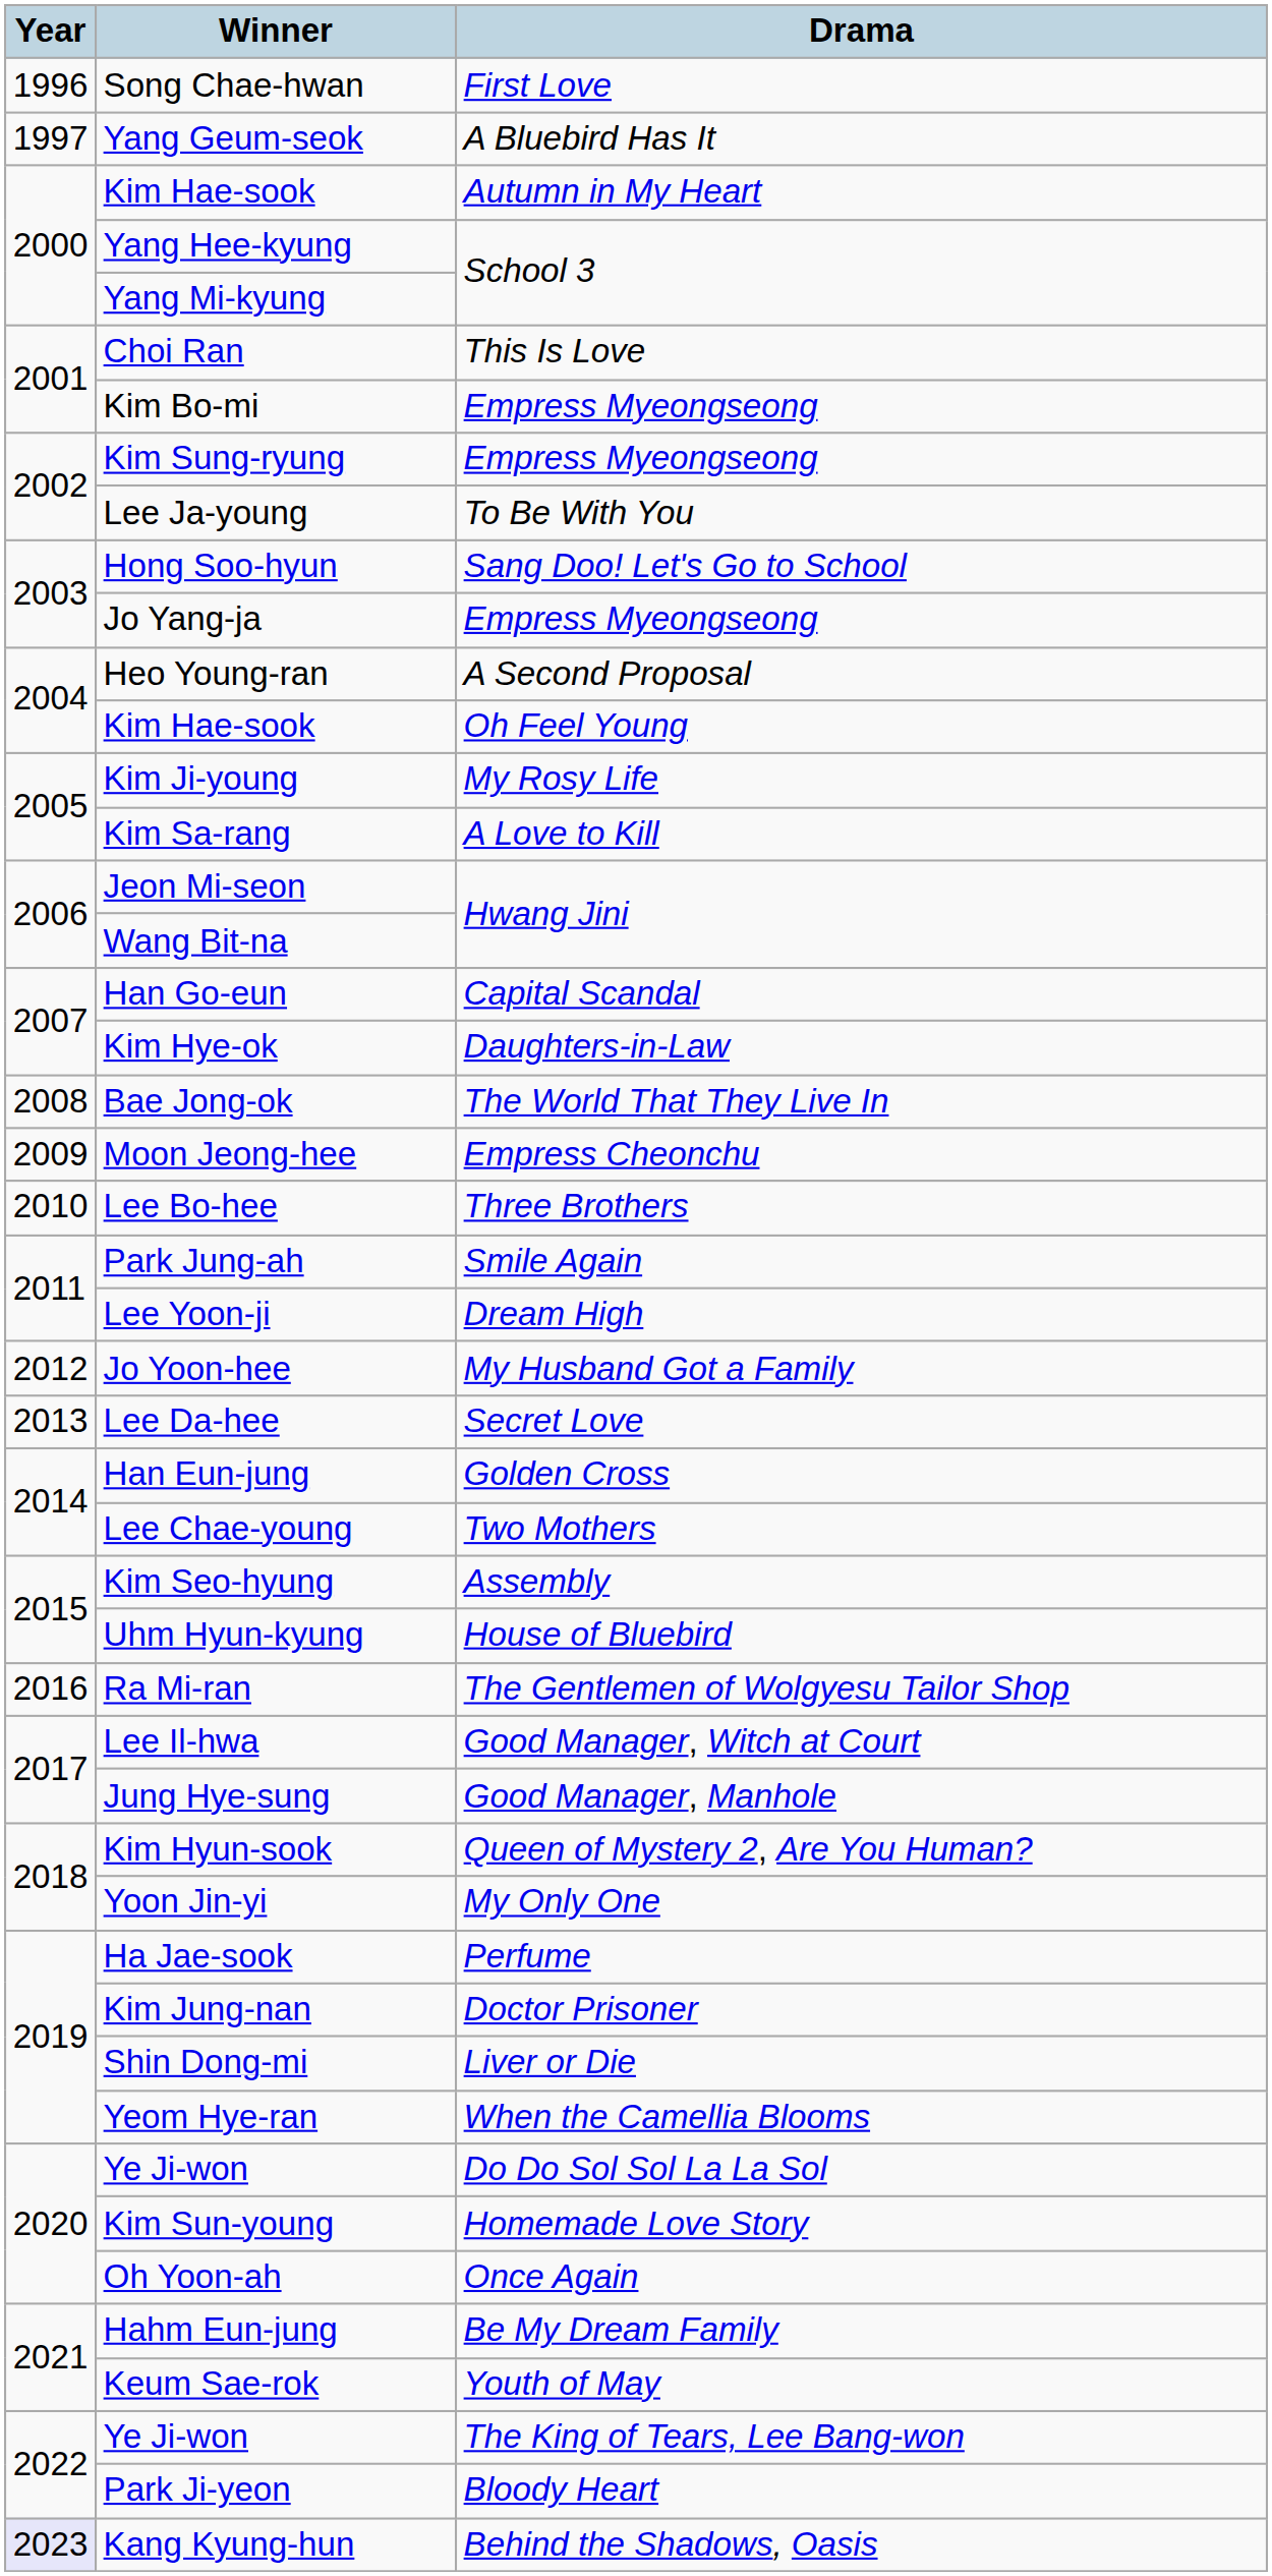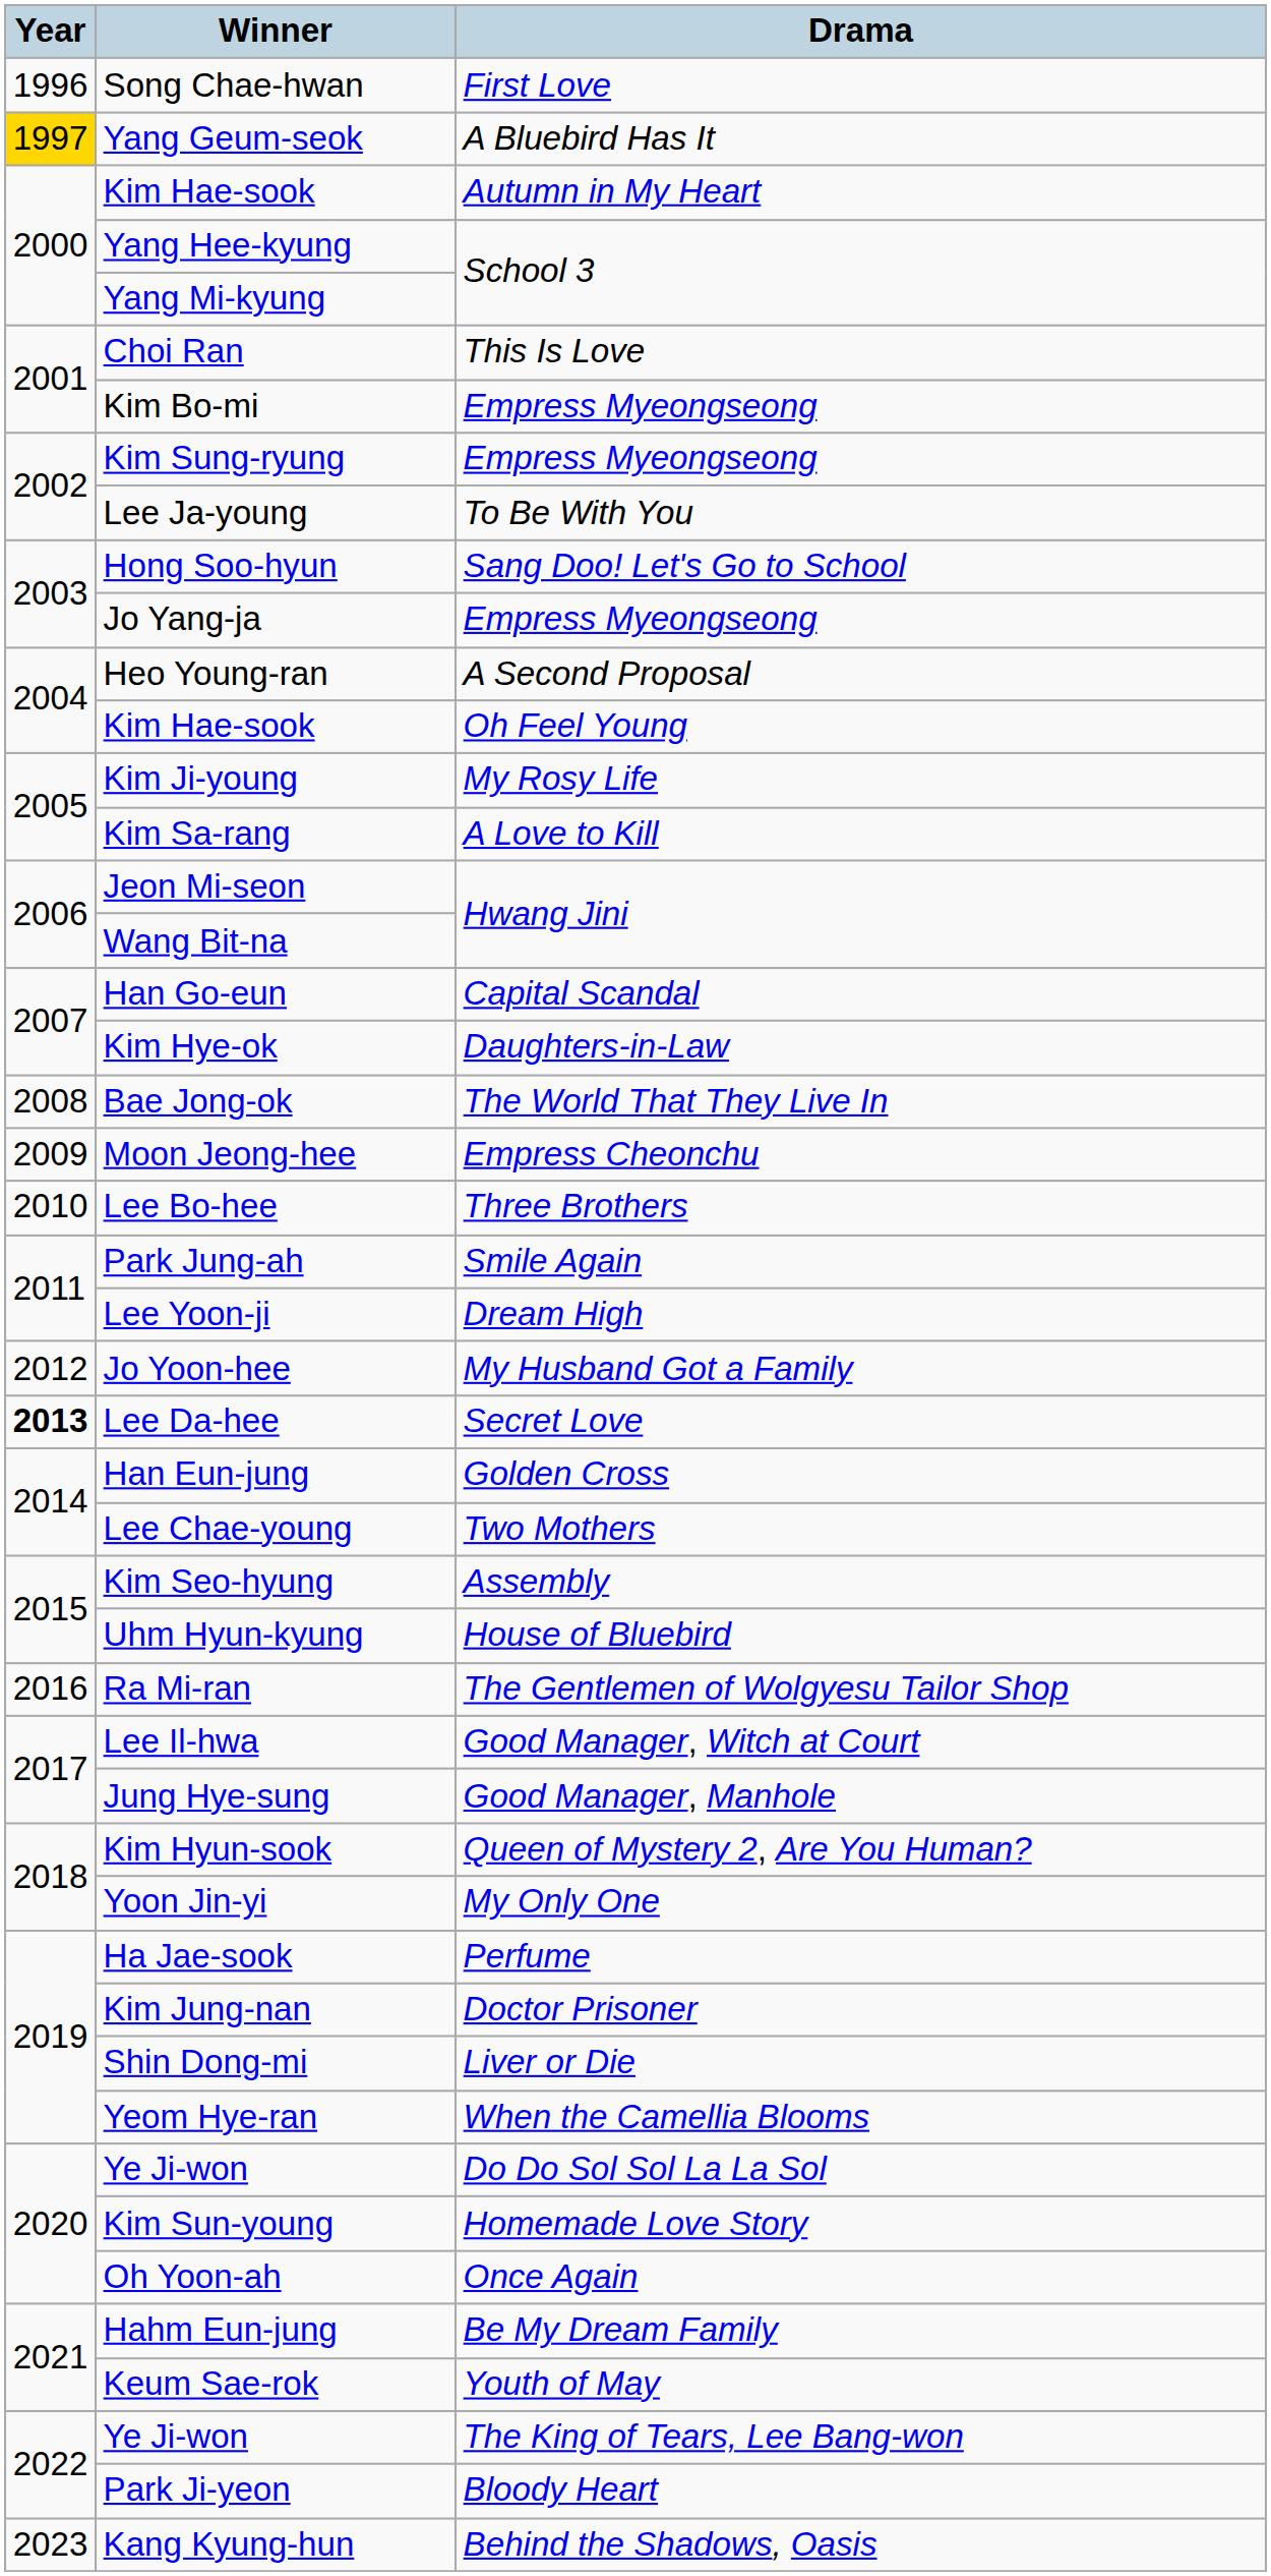Yang Geum-seok | Year: no background -> gold background
Lee Da-hee | Year: normal -> bold
Kang Kyung-hun | Year: lavender background -> no background
